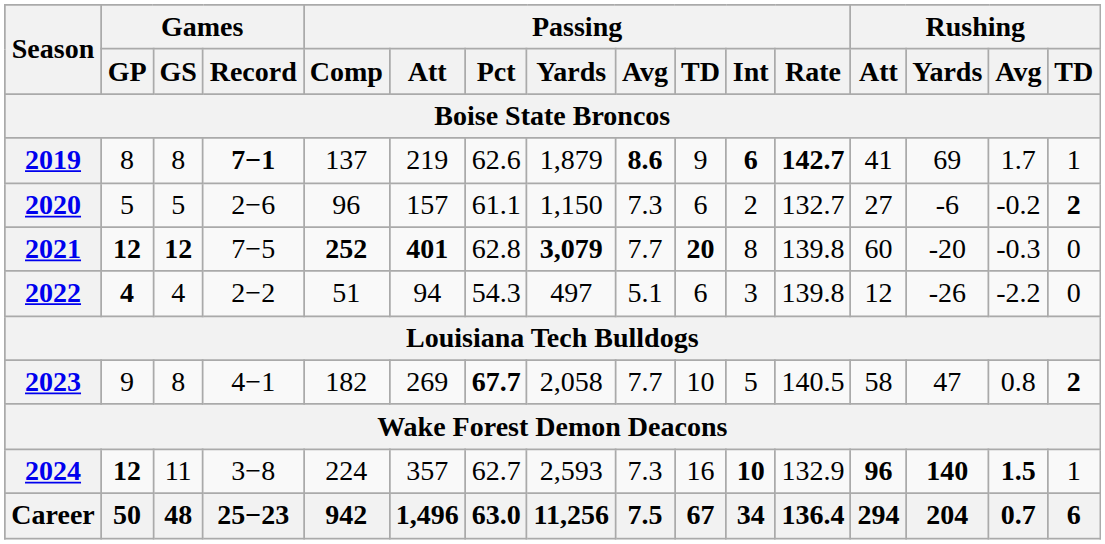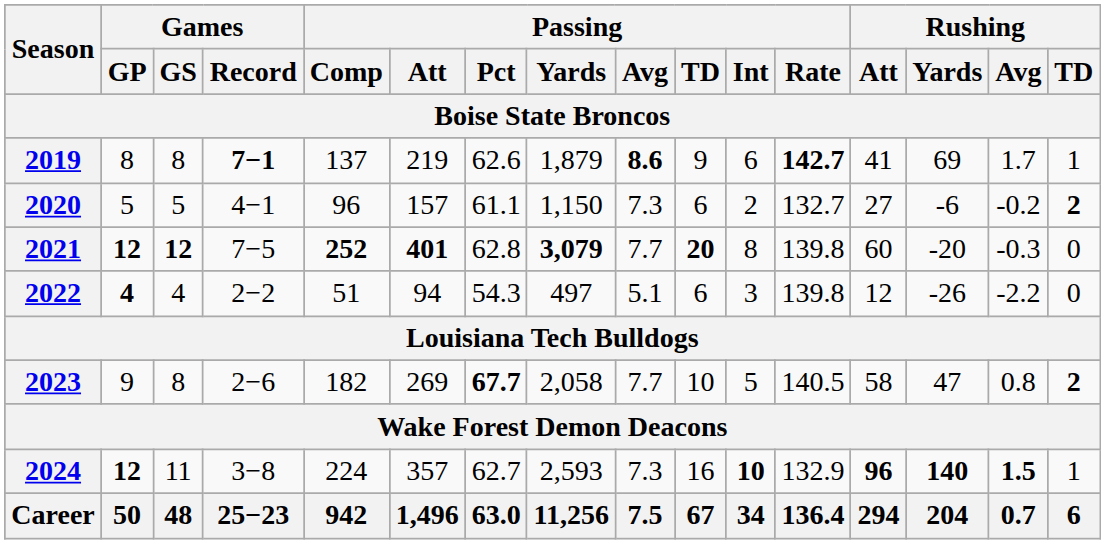2019 | Passing / Int: bold -> normal
2020 | Games / Record: 2−6 -> 4−1
2023 | Games / Record: 4−1 -> 2−6
